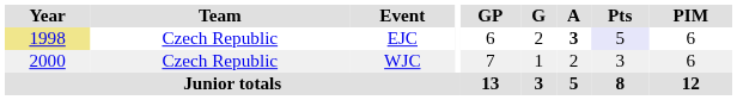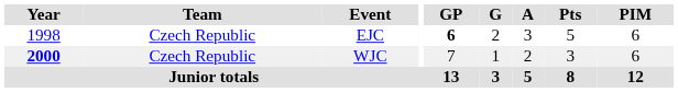EJC | Year: khaki background -> no background
EJC | GP: normal -> bold
EJC | A: bold -> normal
EJC | Pts: lavender background -> no background
WJC | Year: normal -> bold
